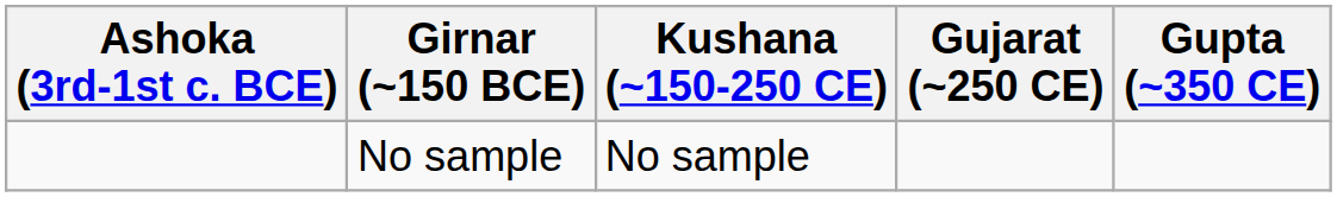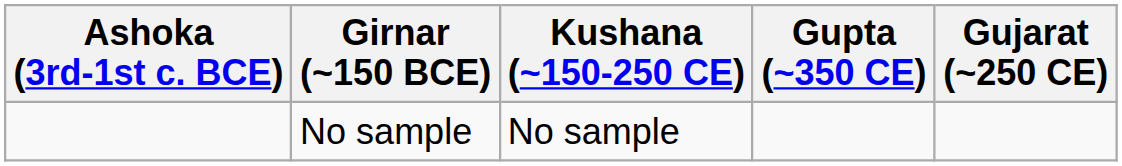columns swapped: Gujarat (~250 CE) <-> Gupta (~350 CE)
